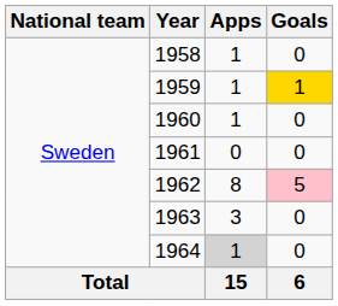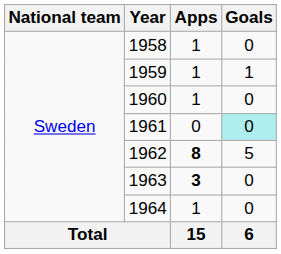1959 | Goals: gold background -> no background
1961 | Goals: no background -> paleturquoise background
1962 | Apps: normal -> bold
1962 | Goals: pink background -> no background
1963 | Apps: normal -> bold
1964 | Apps: lightgrey background -> no background
